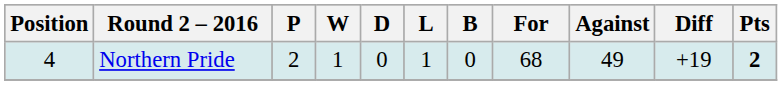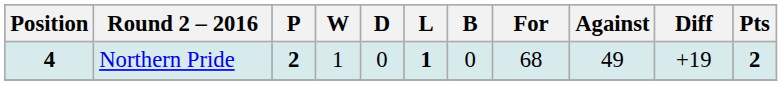Northern Pride | Position: normal -> bold
Northern Pride | P: normal -> bold
Northern Pride | L: normal -> bold
